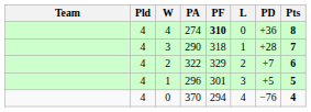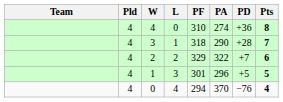columns swapped: L <-> PA
row 2 | PF: bold -> normal
